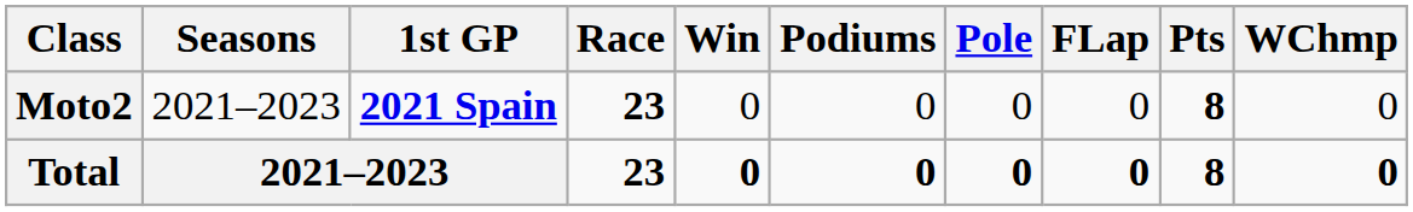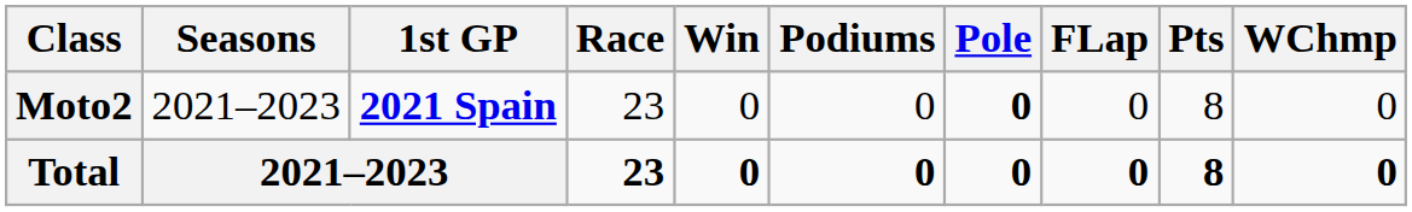Moto2 | Race: bold -> normal
Moto2 | Pole: normal -> bold
Moto2 | Pts: bold -> normal
